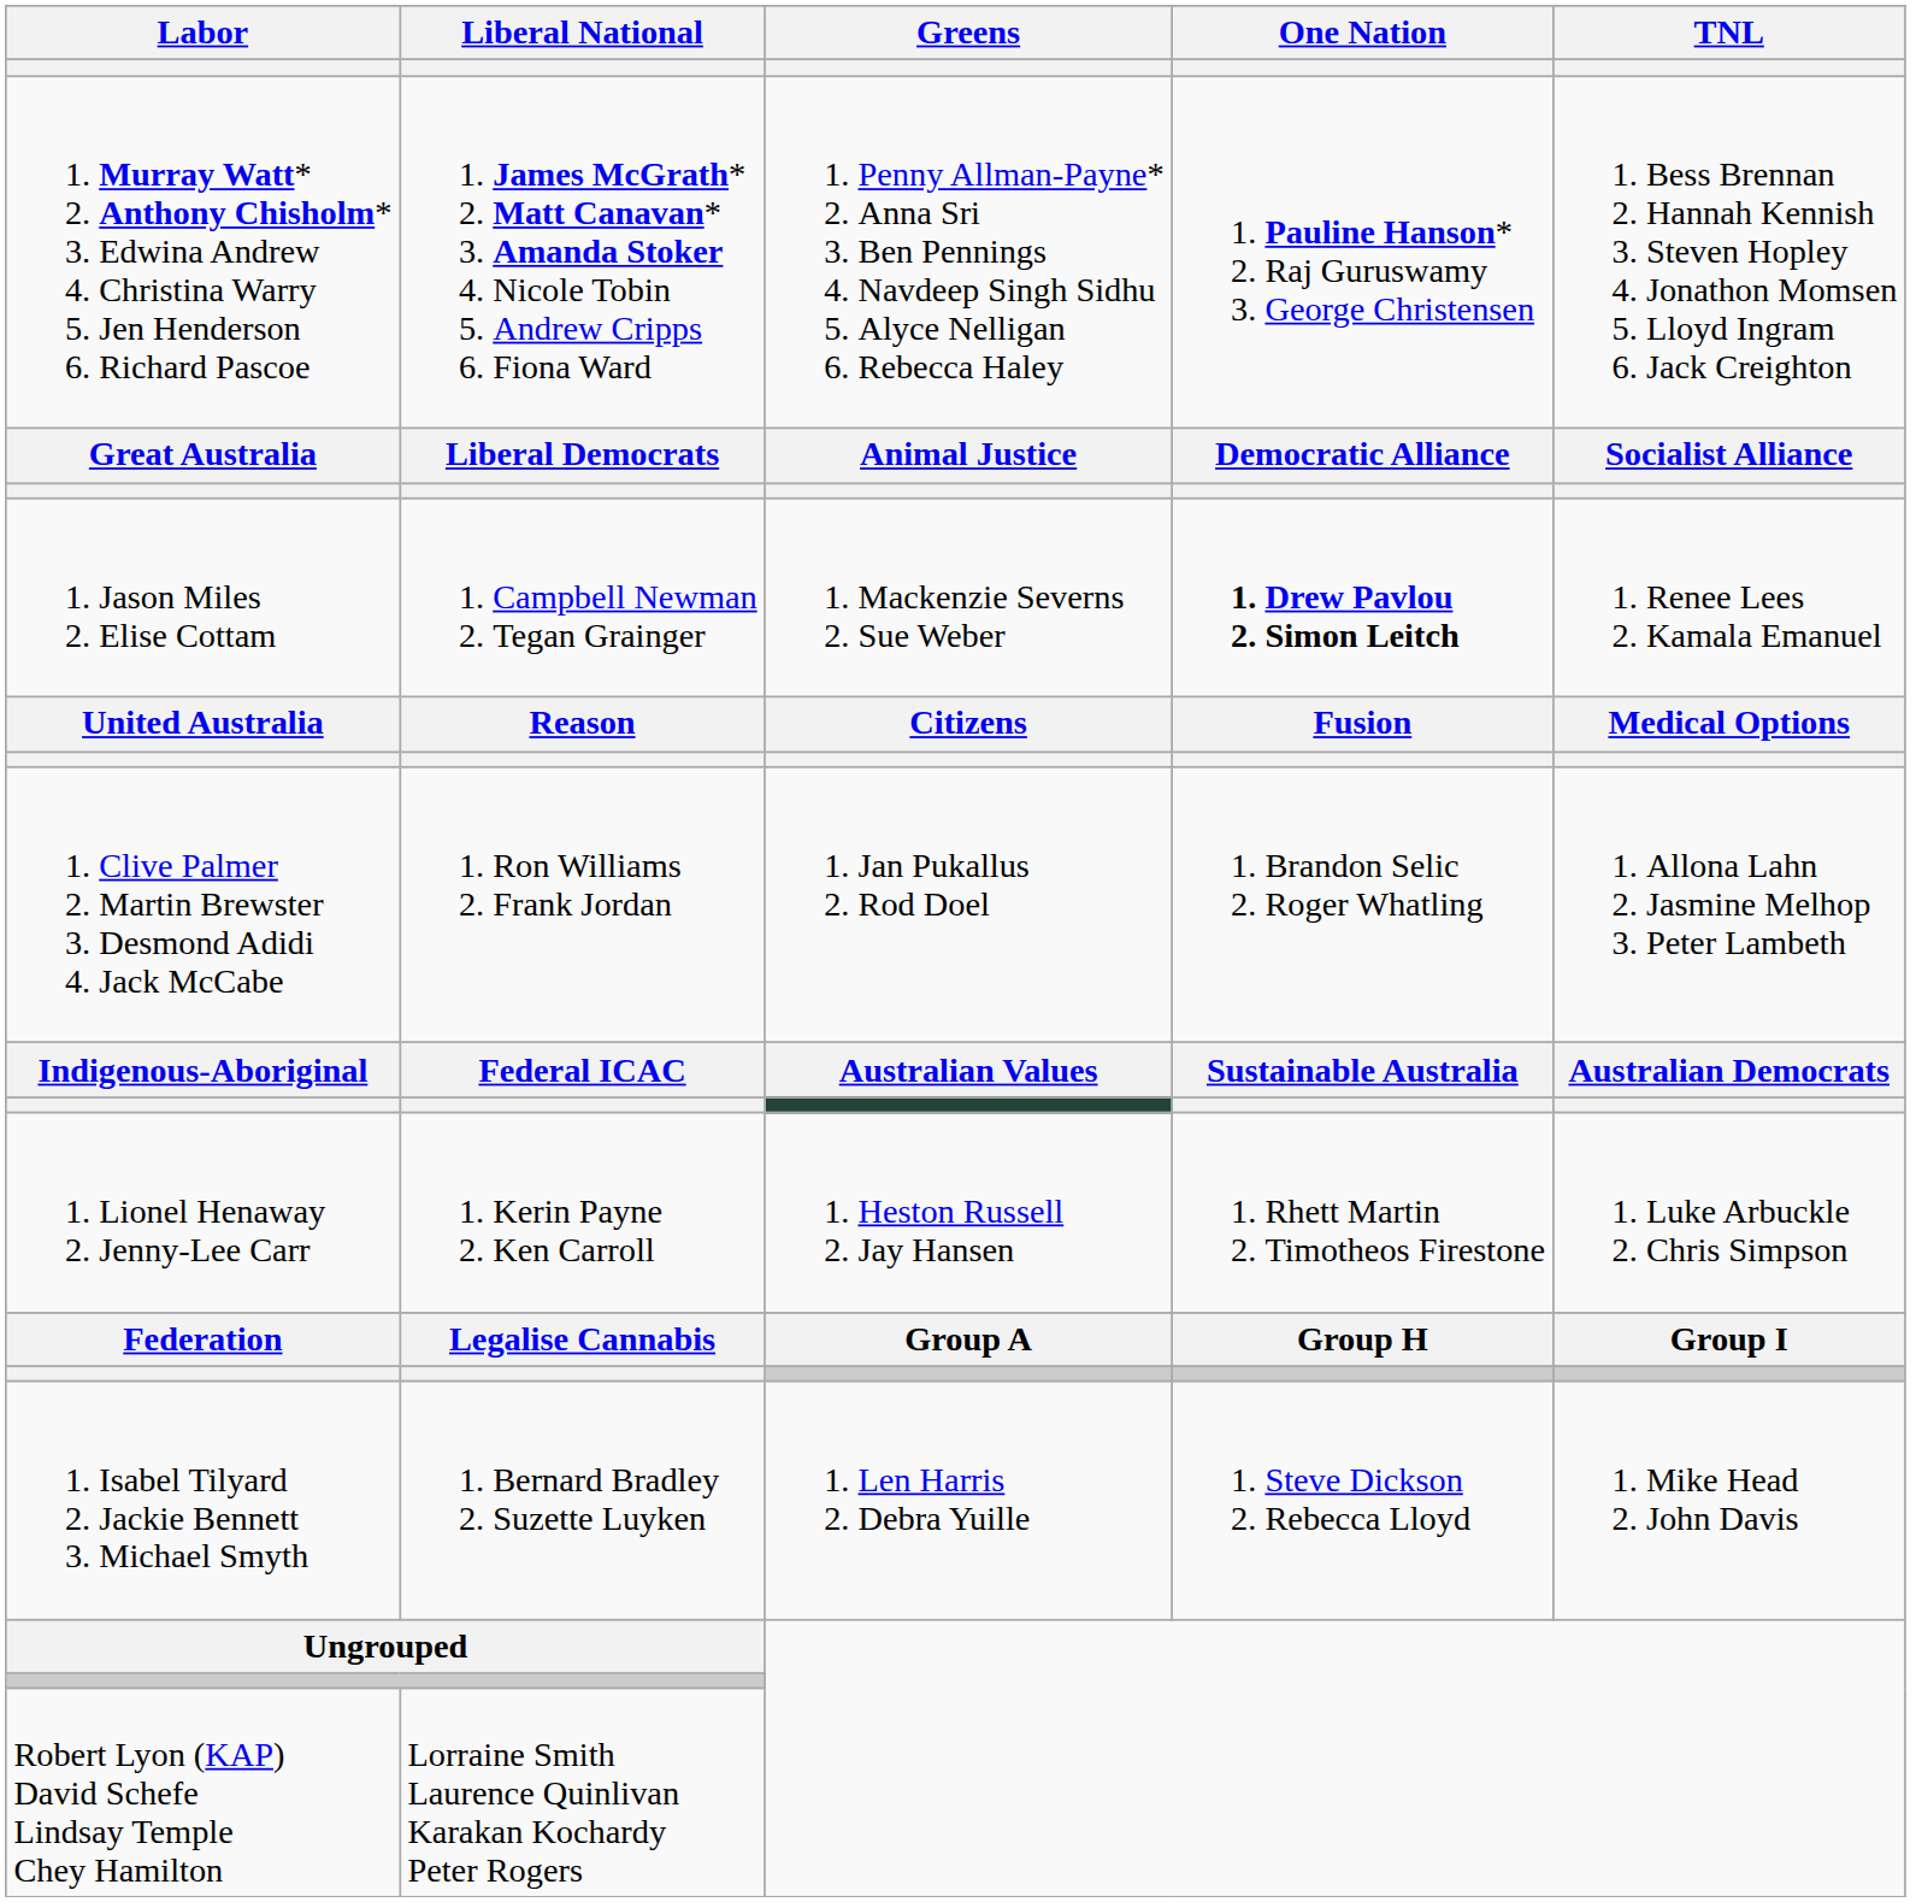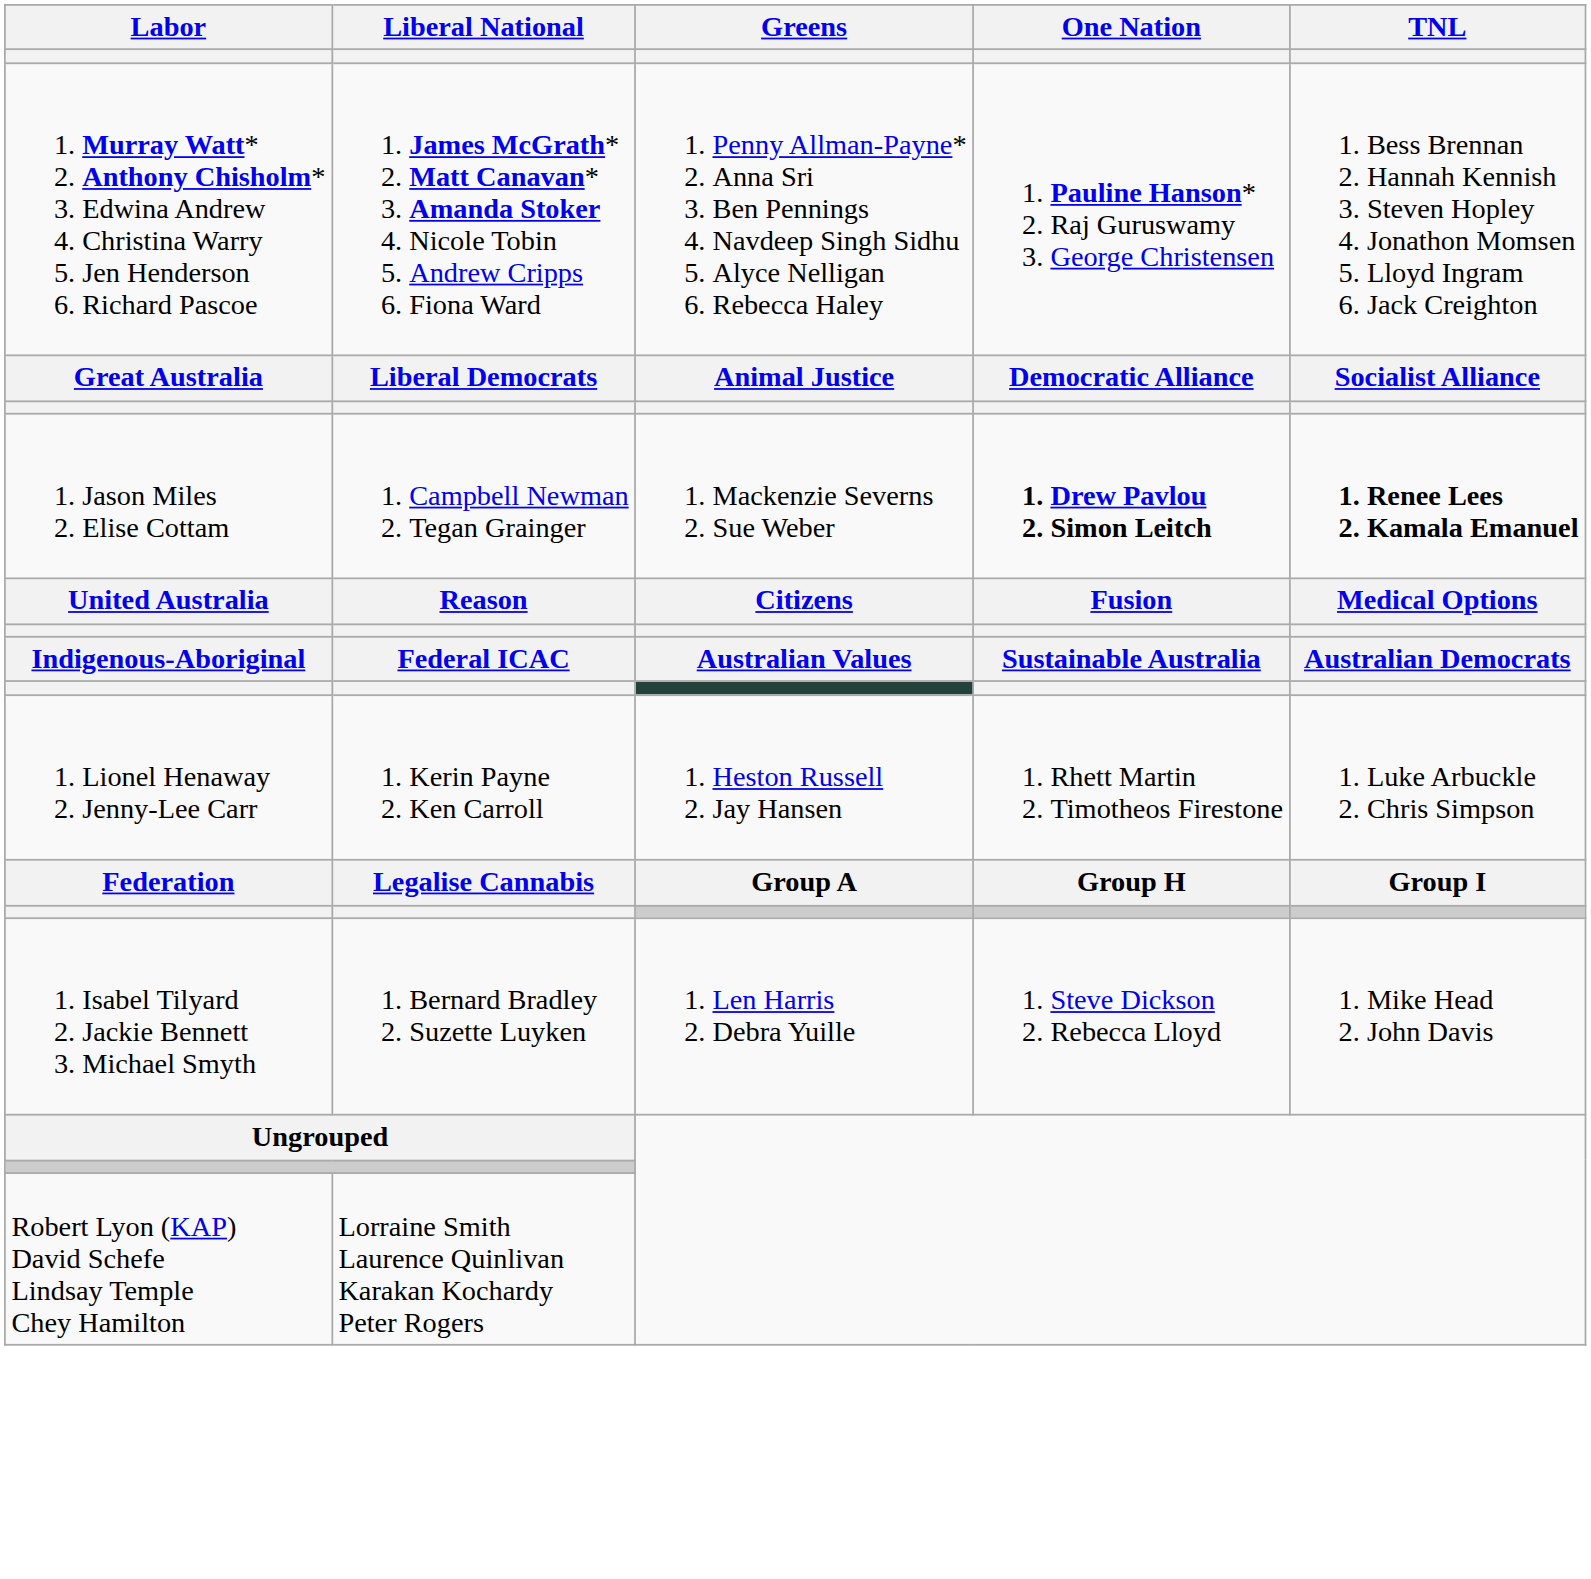Jason Miles Elise Cottam | TNL: normal -> bold
- row: Clive Palmer Martin Brewster Desmond Adidi Jack McCabe | Ron Williams Frank Jordan | Jan Pukallus Rod Doel | Brandon Selic Roger Whatling | Allona Lahn Jasmine Melhop Peter Lambeth
